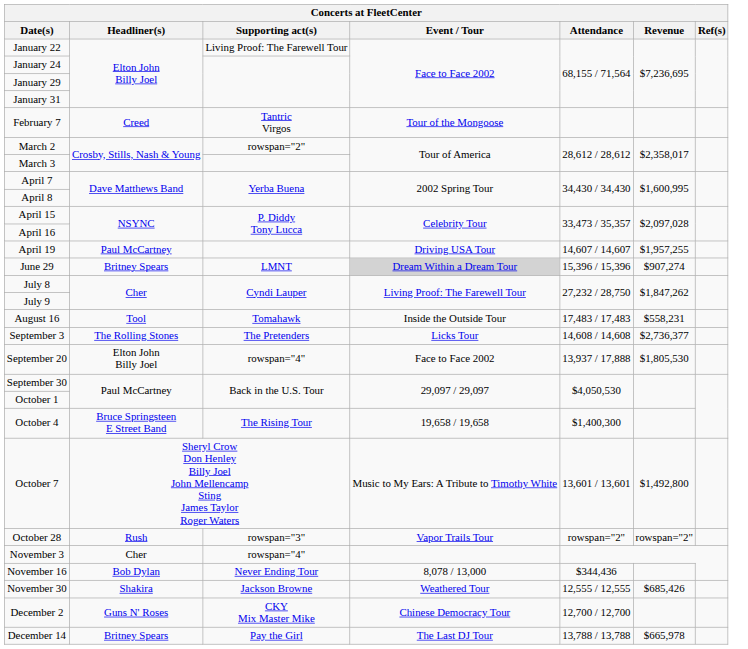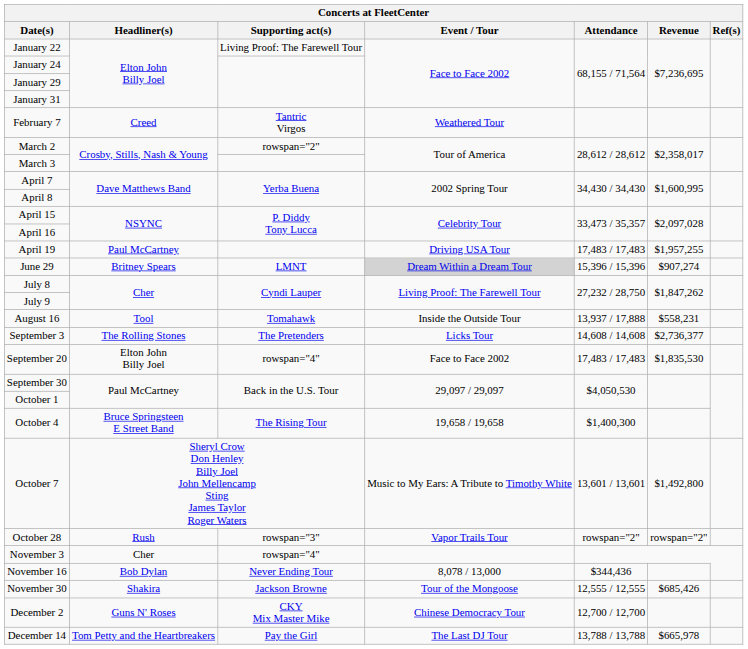February 7 | Event / Tour: Tour of the Mongoose -> Weathered Tour
April 19 | Attendance: 14,607 / 14,607 -> 17,483 / 17,483
August 16 | Attendance: 17,483 / 17,483 -> 13,937 / 17,888
September 20 | Attendance: 13,937 / 17,888 -> 17,483 / 17,483
September 20 | Revenue: $1,805,530 -> $1,835,530
November 30 | Event / Tour: Weathered Tour -> Tour of the Mongoose
December 14 | Headliner(s): Britney Spears -> Tom Petty and the Heartbreakers
